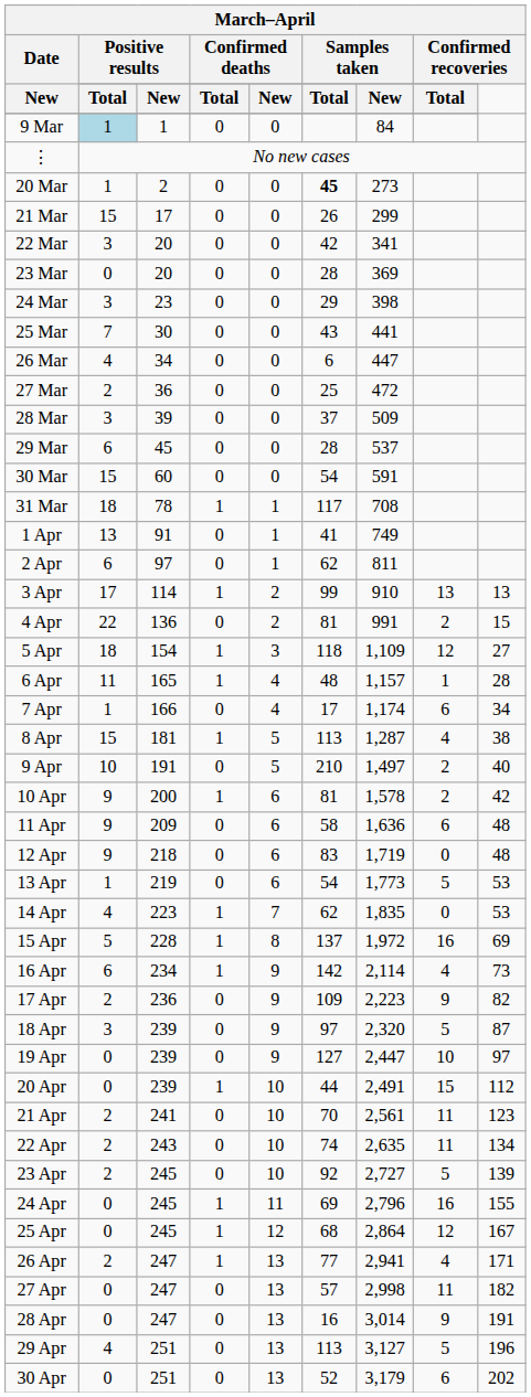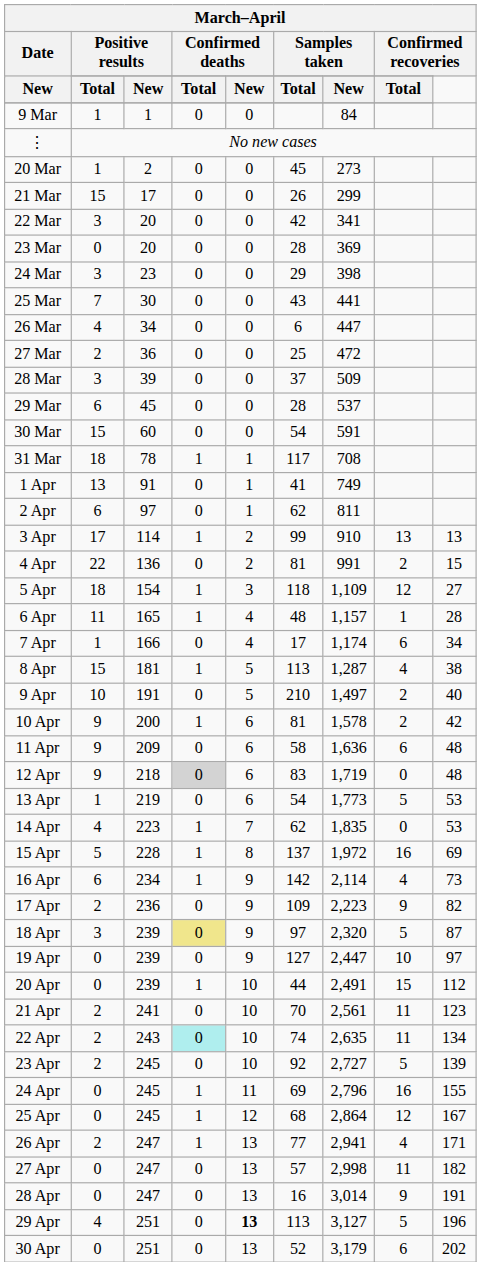9 Mar | column 2: lightblue background -> no background
20 Mar | column 6: bold -> normal
12 Apr | column 4: no background -> lightgrey background
18 Apr | column 4: no background -> khaki background
22 Apr | column 4: no background -> paleturquoise background
29 Apr | column 5: normal -> bold
